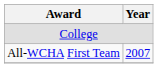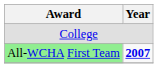All-WCHA First Team | Award: no background -> lightgreen background
All-WCHA First Team | Year: normal -> bold
